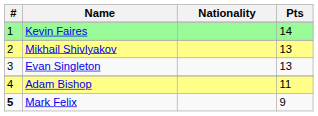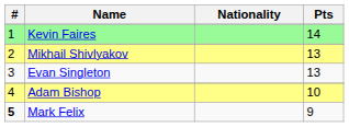Adam Bishop | Pts: 11 -> 10
